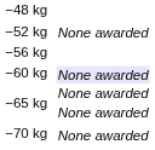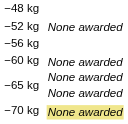−60 kg / None awarded | column 2: lavender background -> no background
−70 kg / None awarded | column 2: no background -> khaki background
